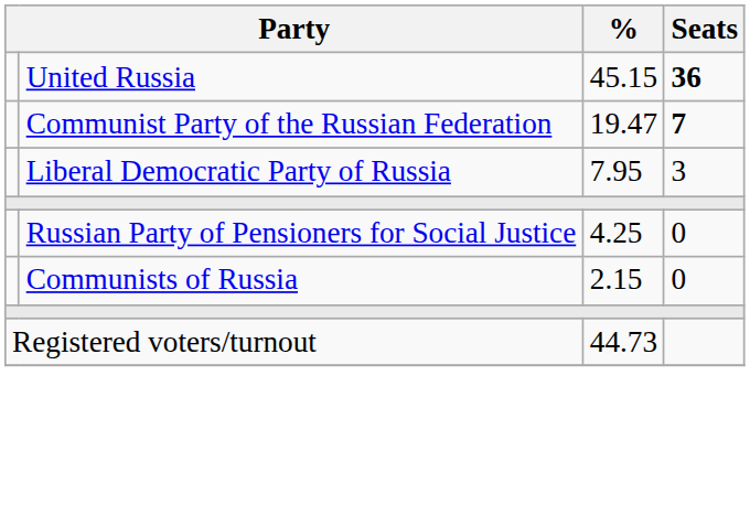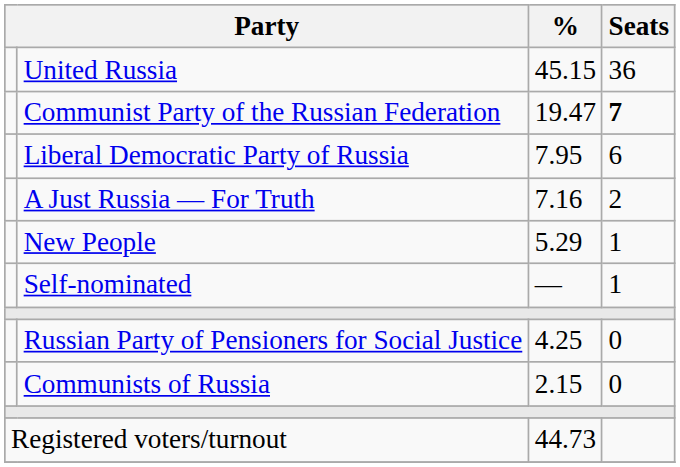United Russia | Seats: bold -> normal
Liberal Democratic Party of Russia | Seats: 3 -> 6
+ row: A Just Russia — For Truth | 7.16 | 2
+ row: New People | 5.29 | 1
+ row: Self-nominated | — | 1
